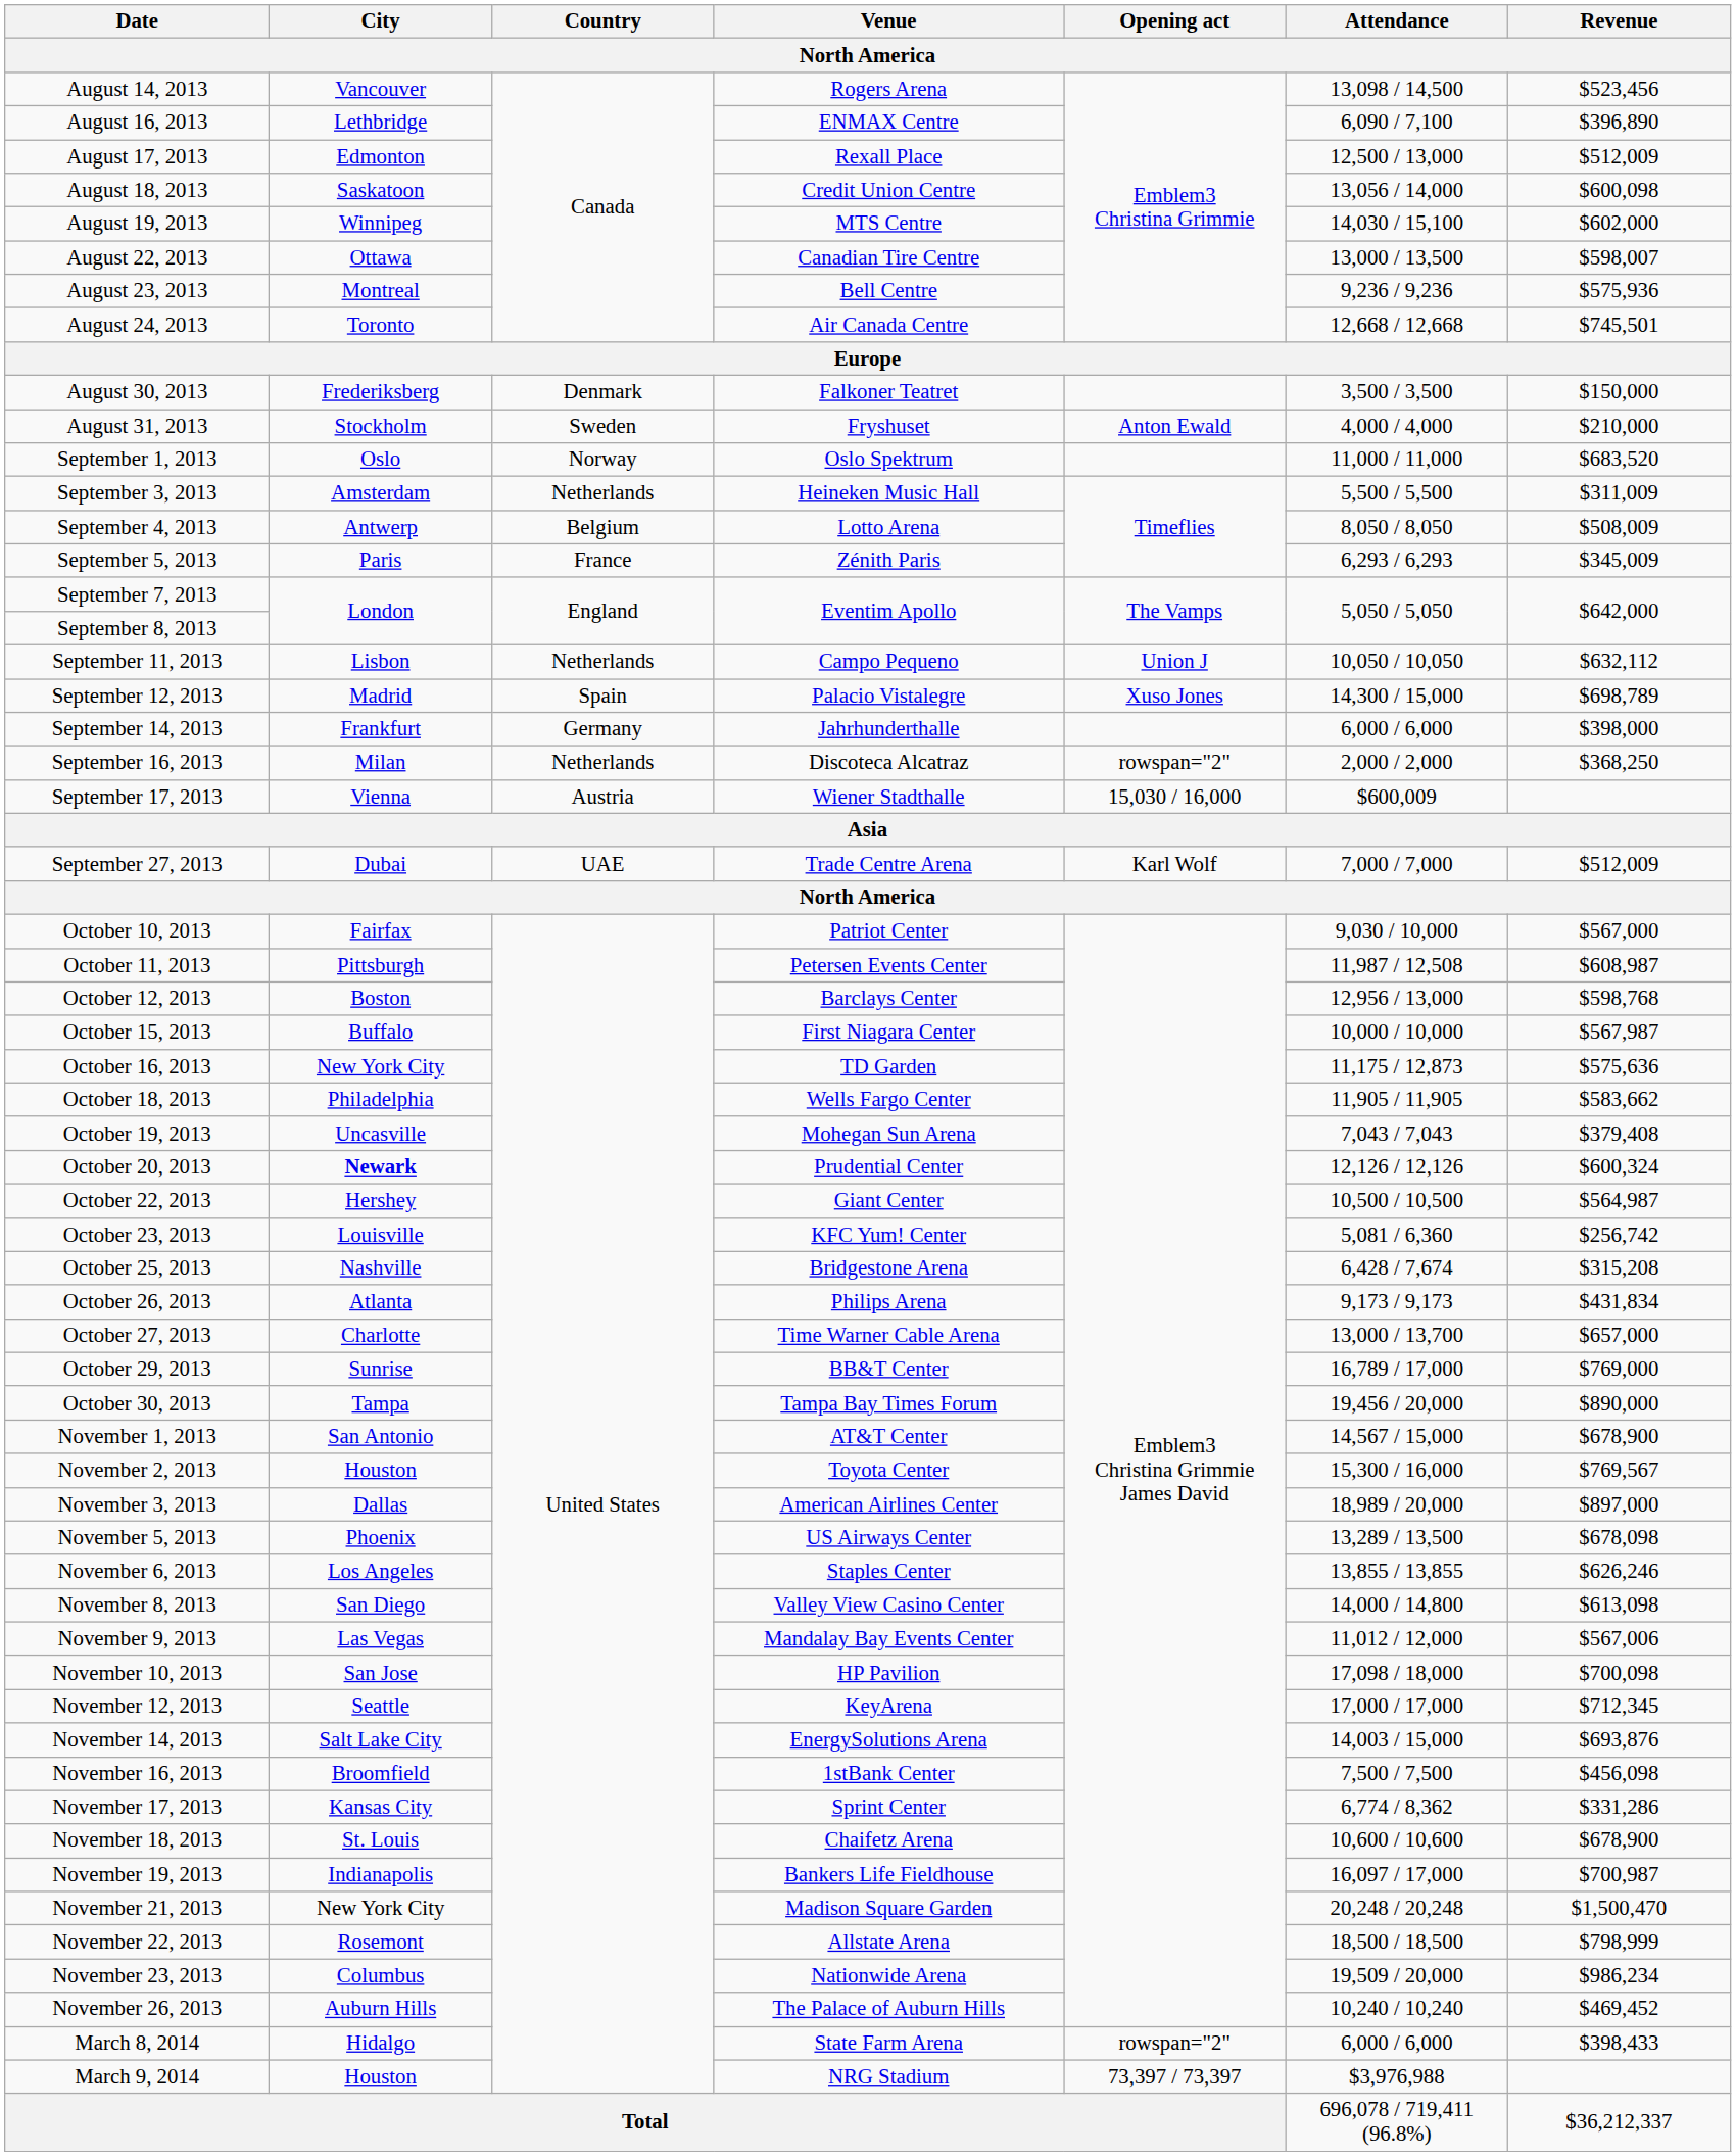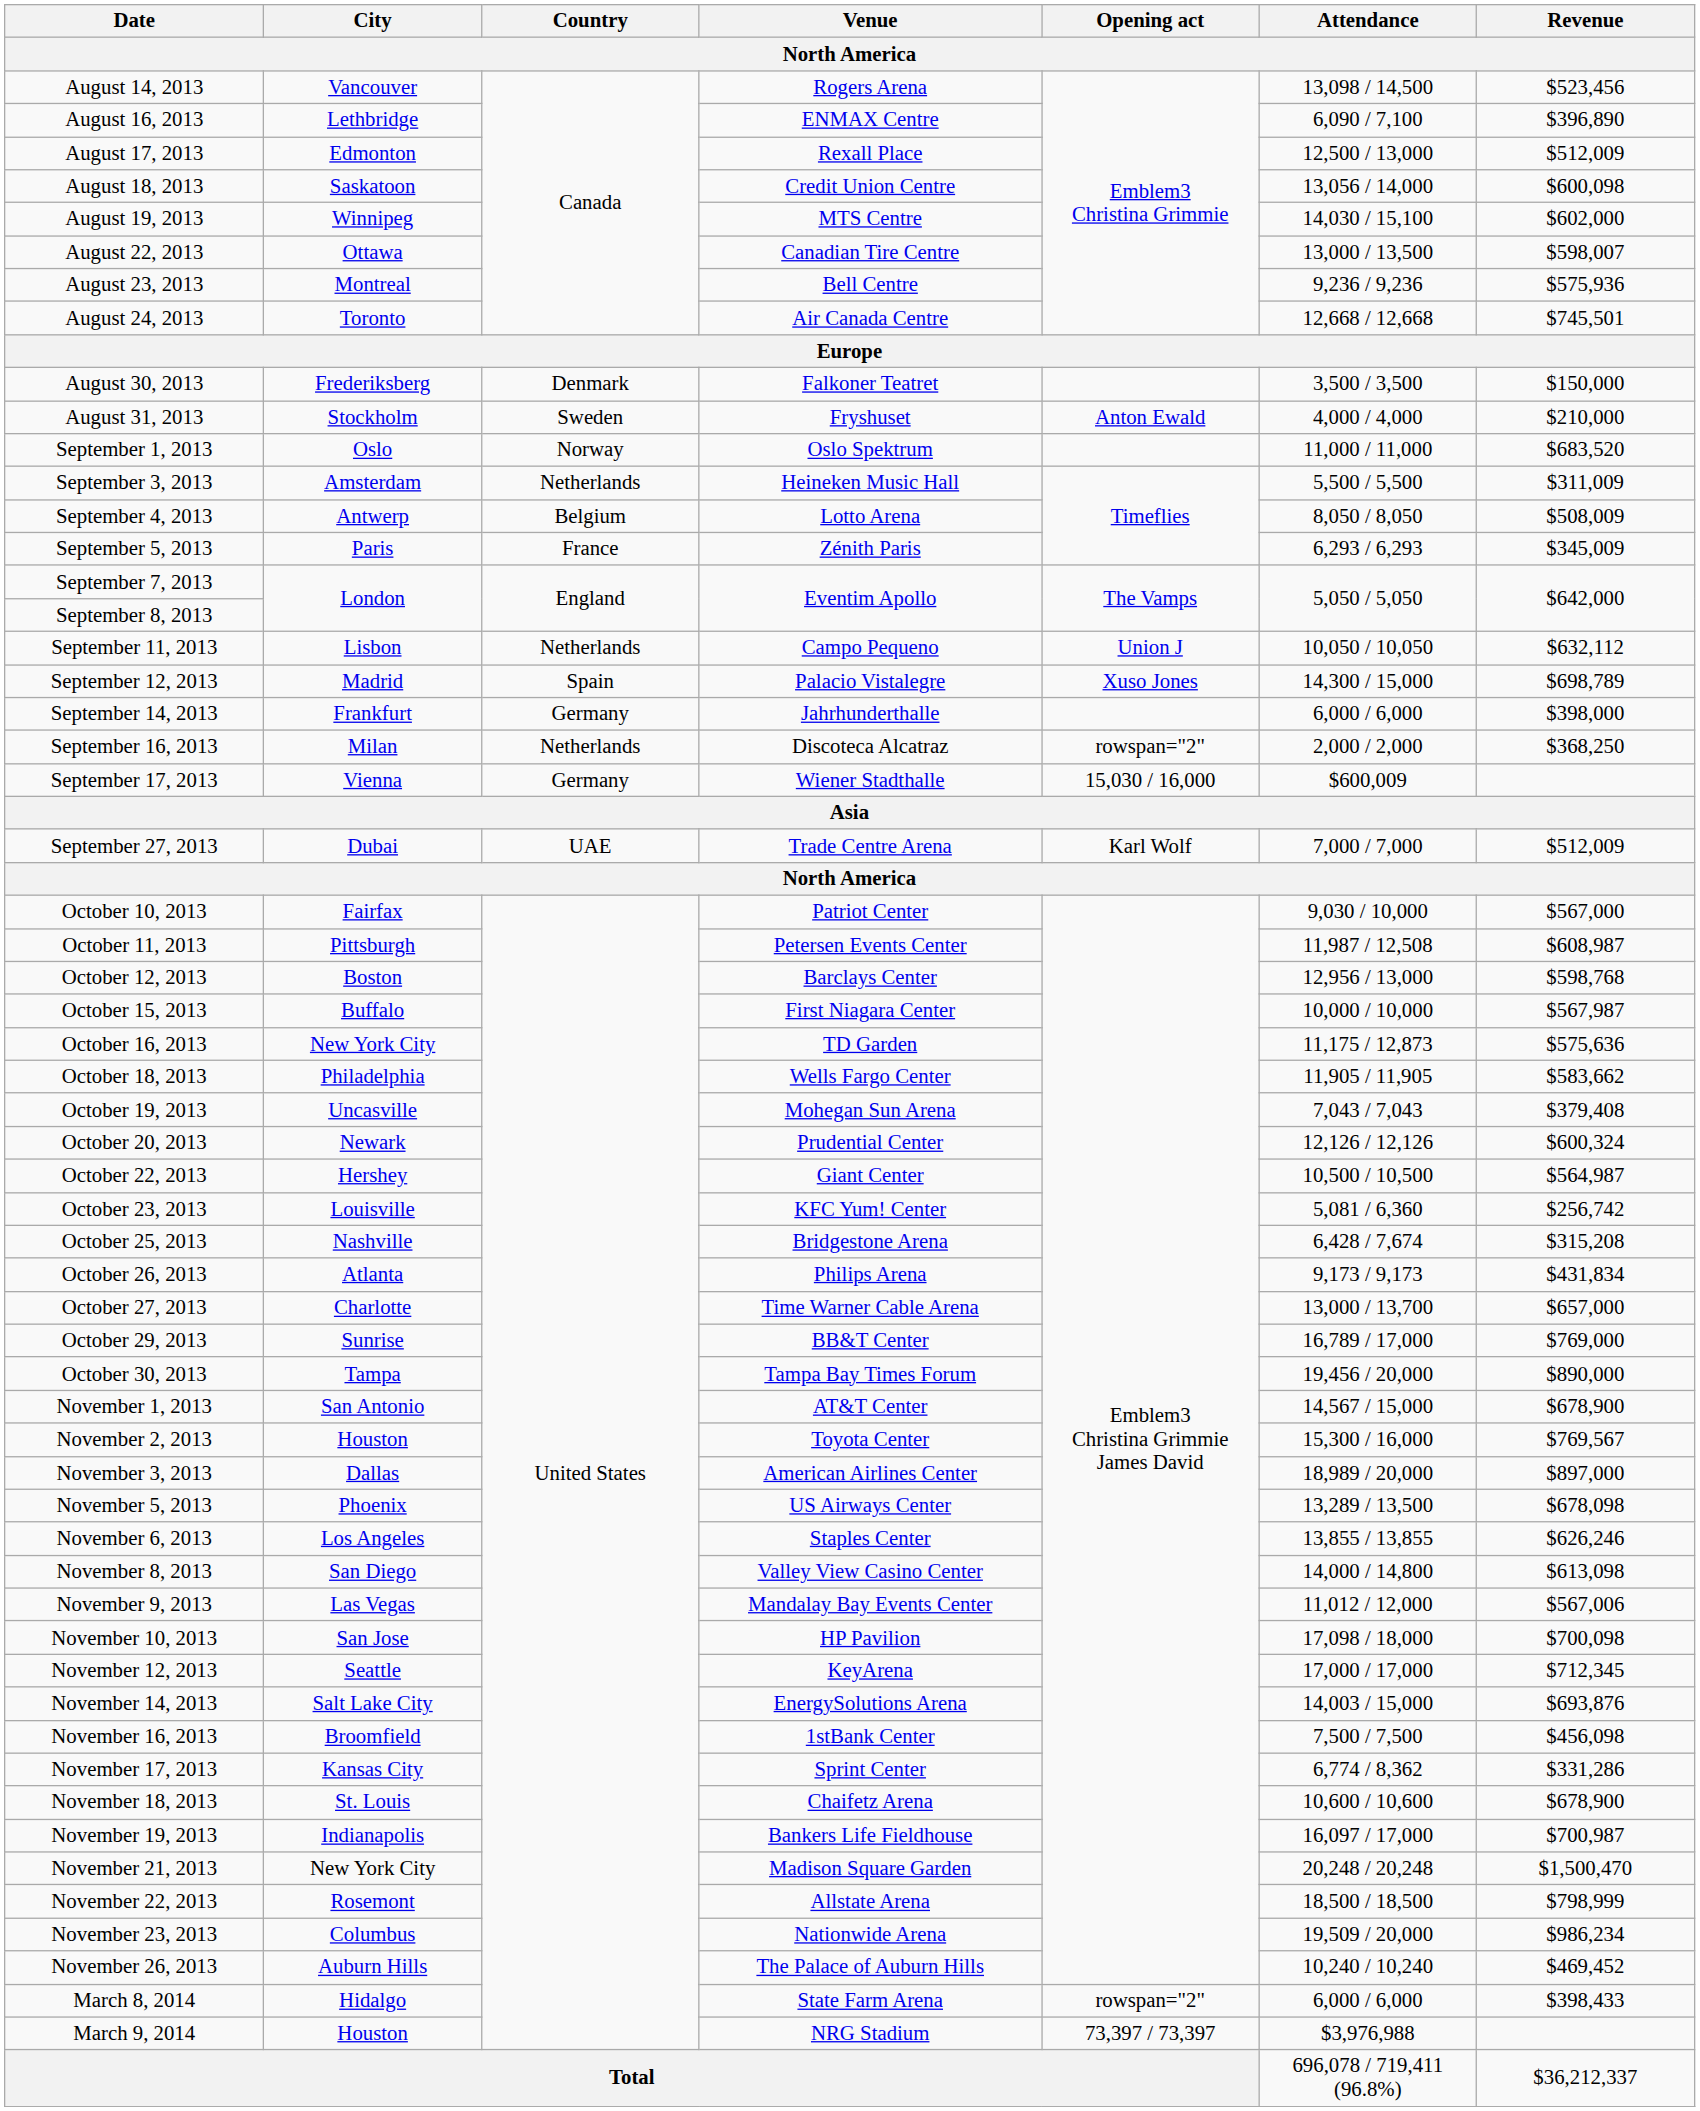September 17, 2013 | Country: Austria -> Germany
October 20, 2013 | City: bold -> normal
